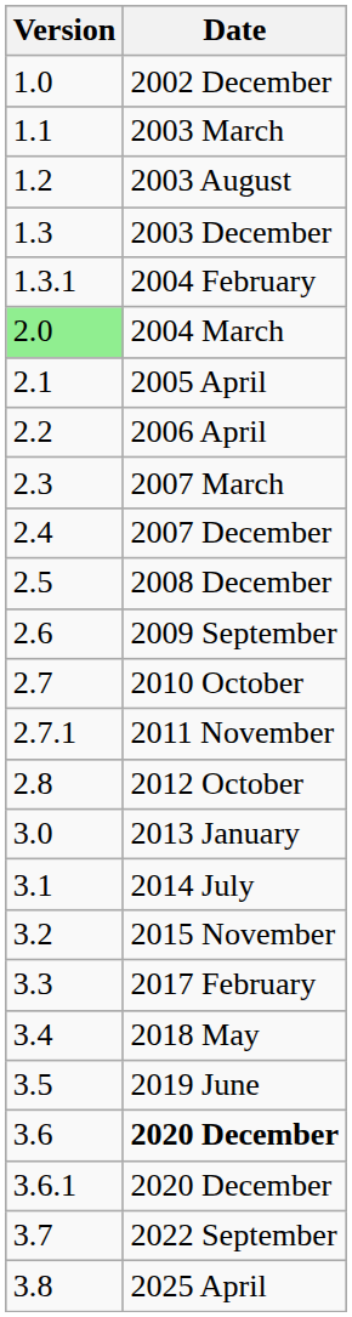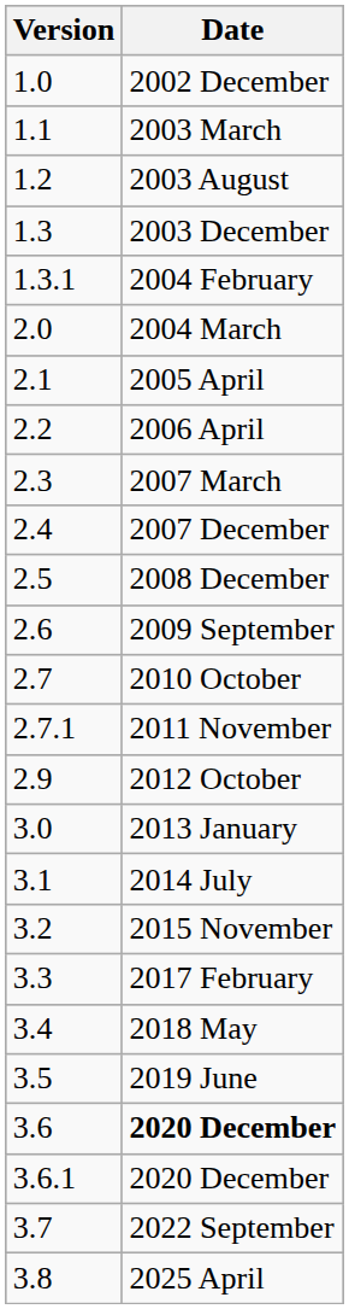row 7 | Version: lightgreen background -> no background
row 16 | Version: 2.8 -> 2.9
